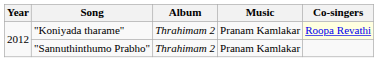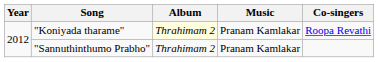"Koniyada tharame" | Album: no background -> lightyellow background
"Koniyada tharame" | Co-singers: lightyellow background -> no background
